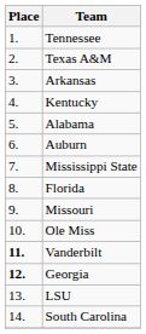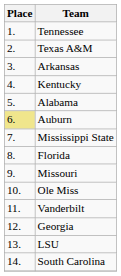Auburn | Place: no background -> khaki background
Vanderbilt | Place: bold -> normal
Georgia | Place: bold -> normal
